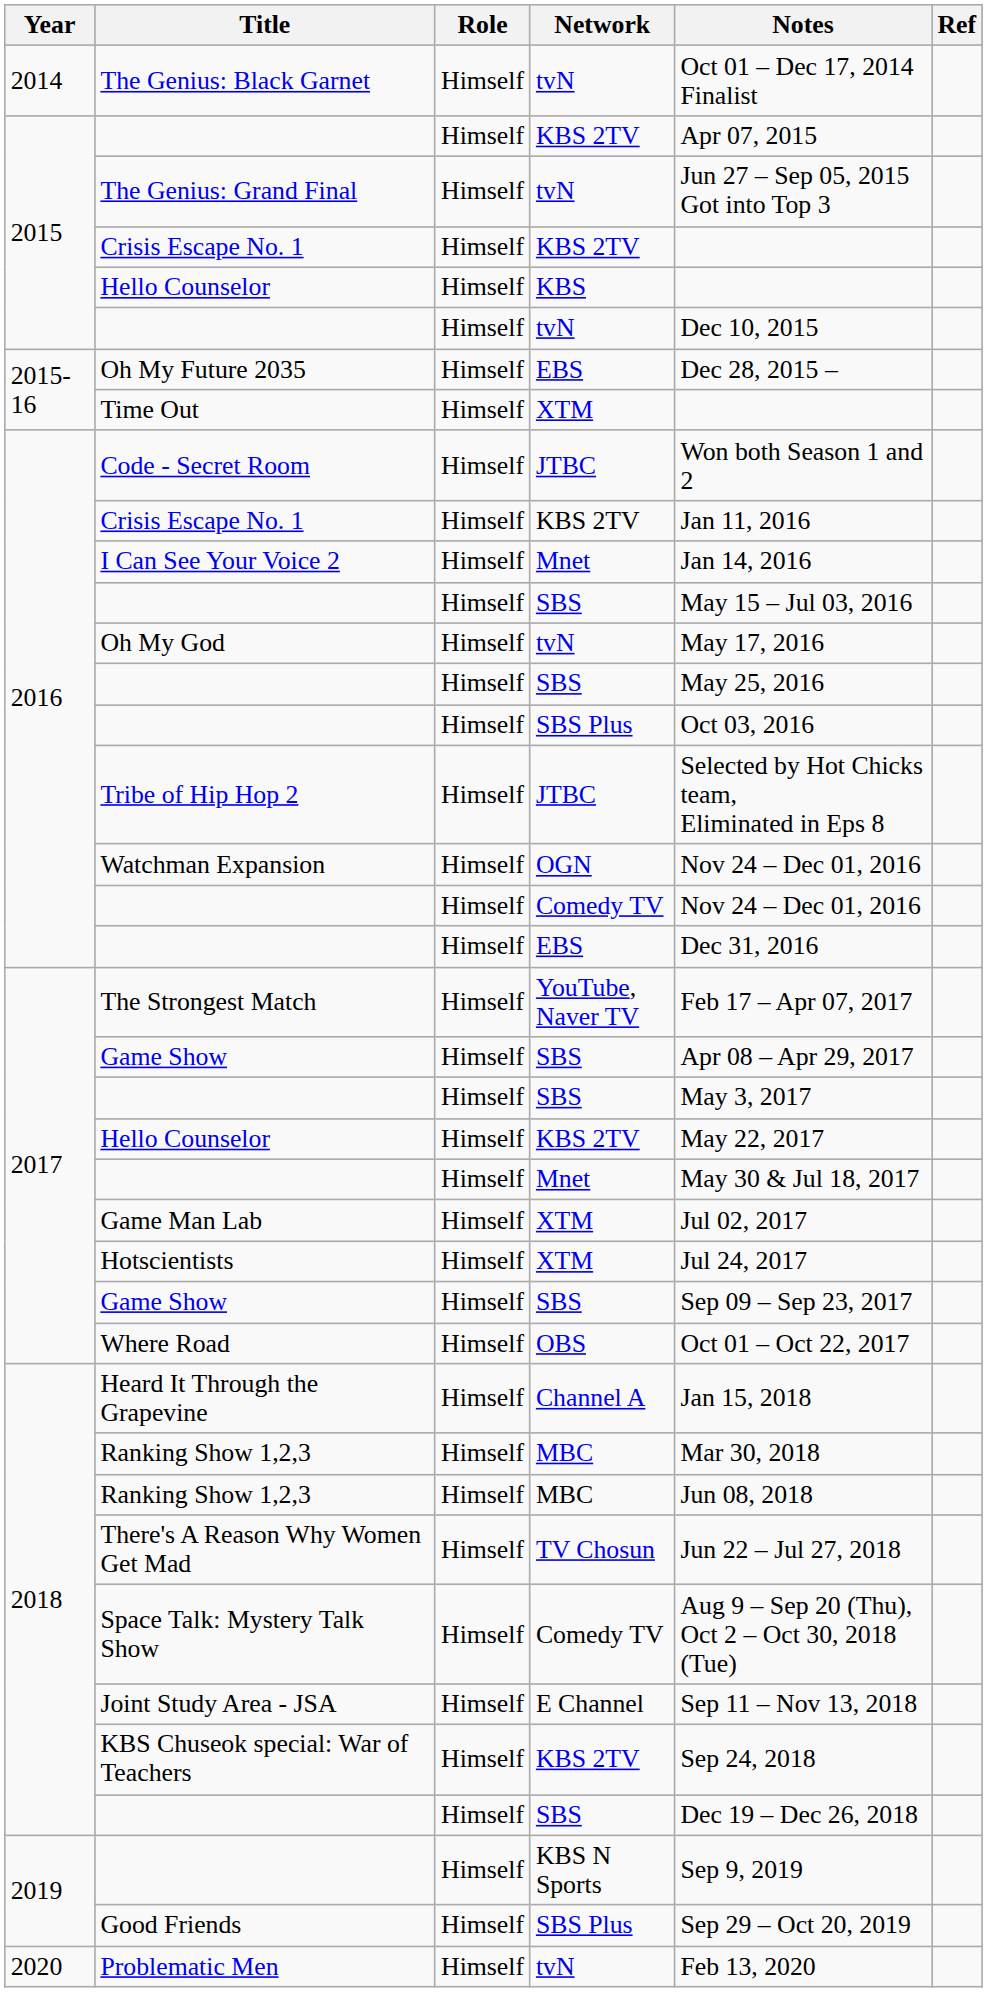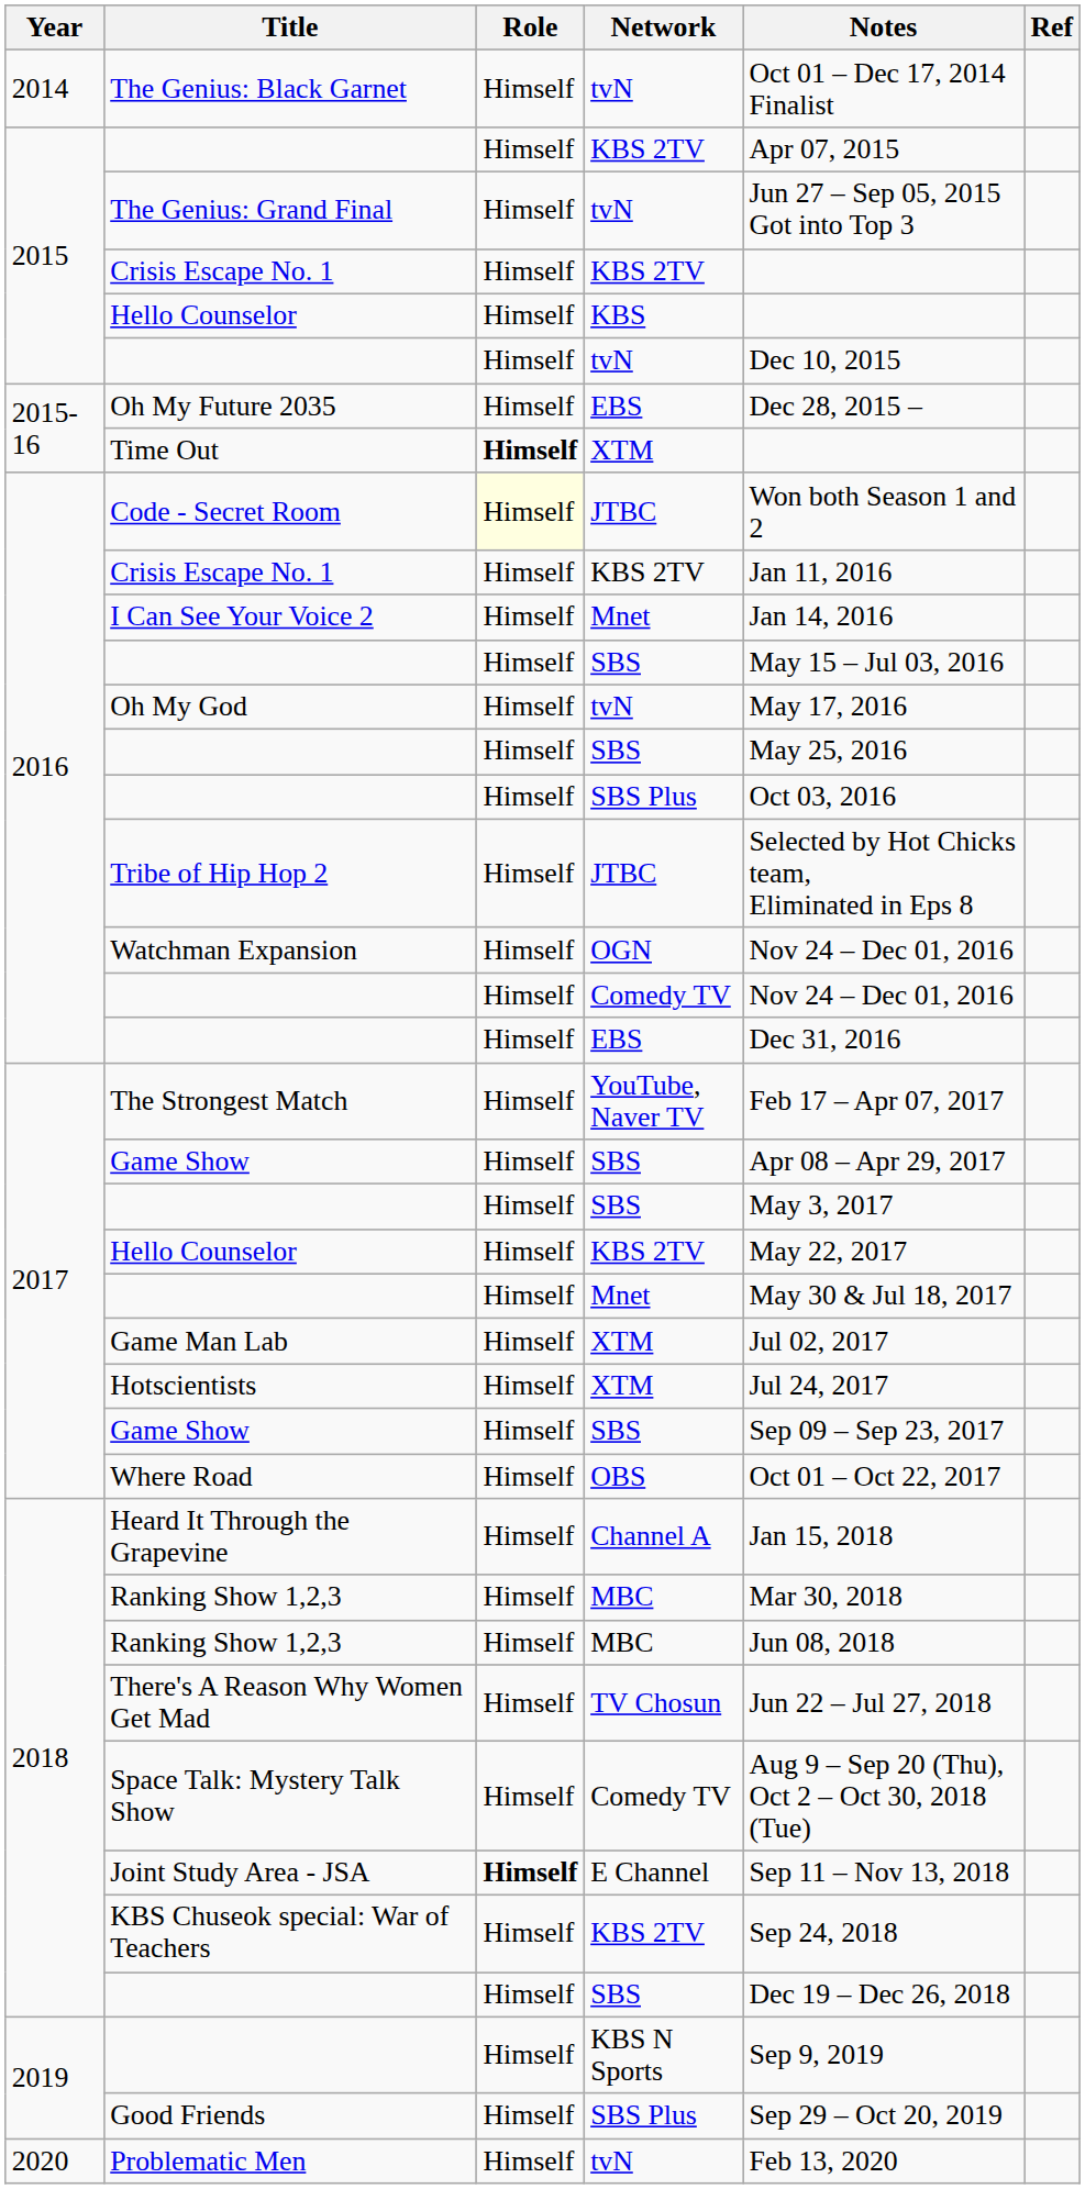Time Out | Role: normal -> bold
Code - Secret Room | Role: no background -> lightyellow background
Joint Study Area - JSA | Role: normal -> bold
